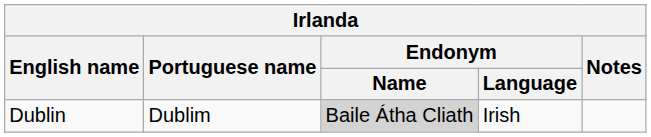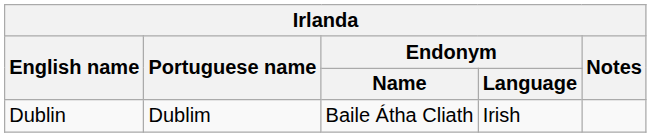Dublin | Endonym / Name: lightgrey background -> no background
